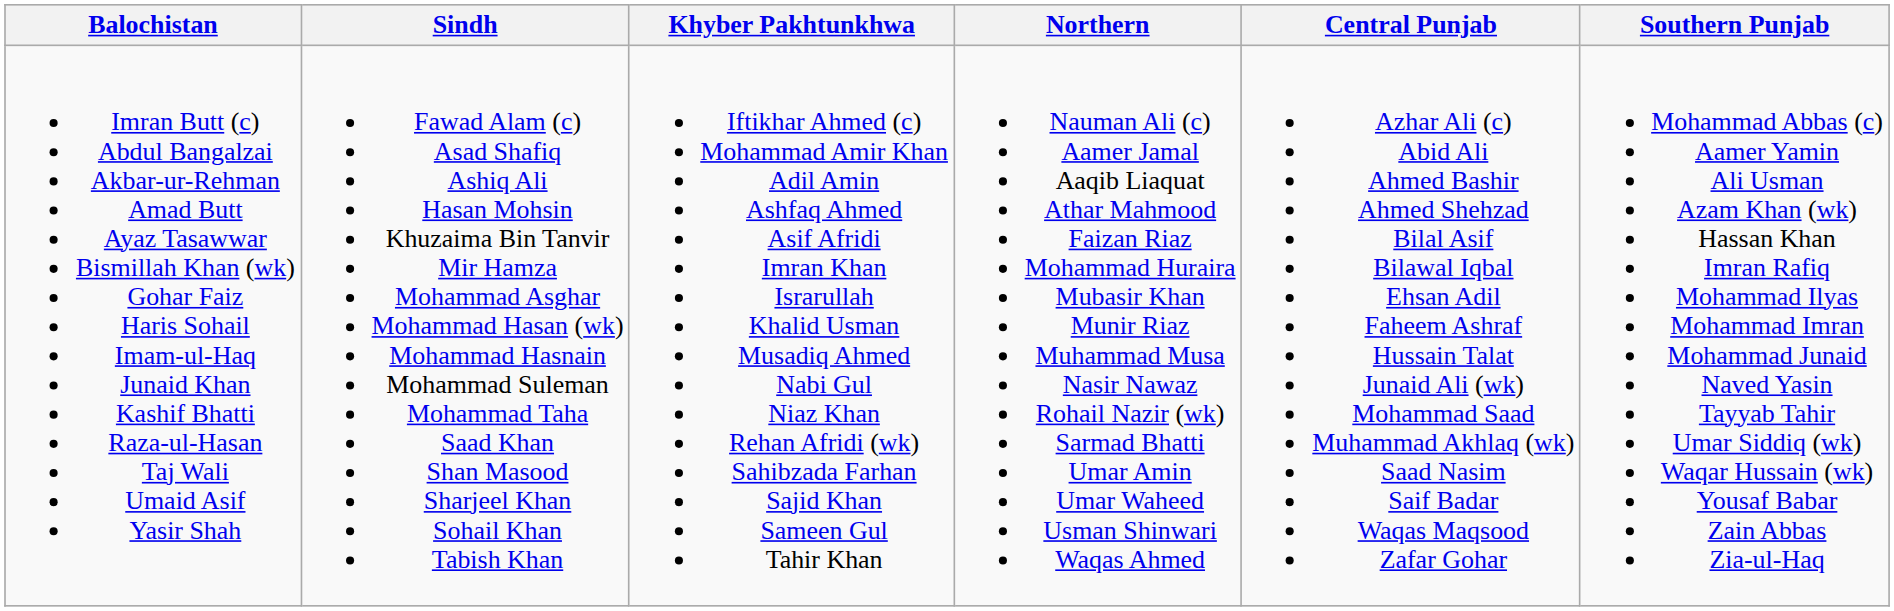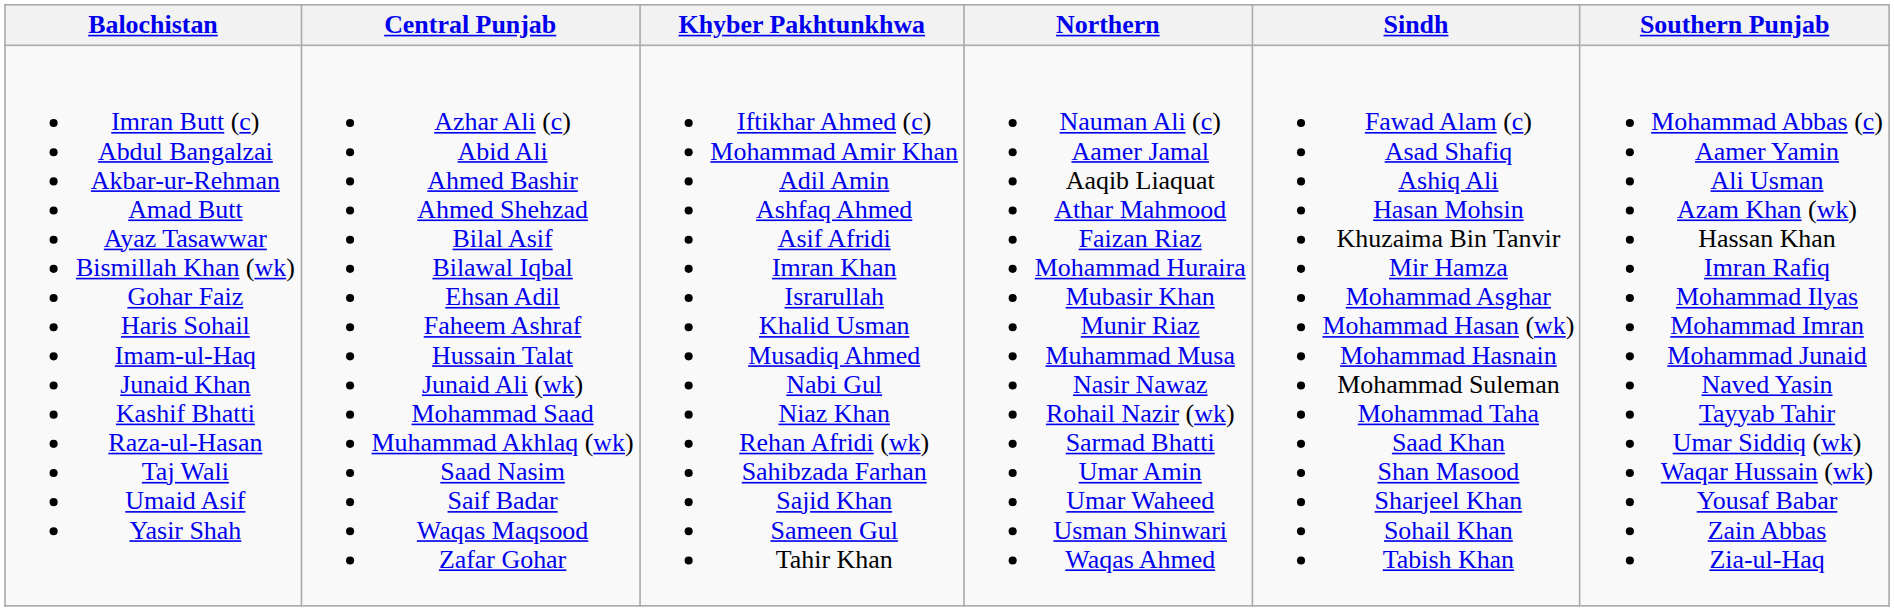columns swapped: Central Punjab <-> Sindh
